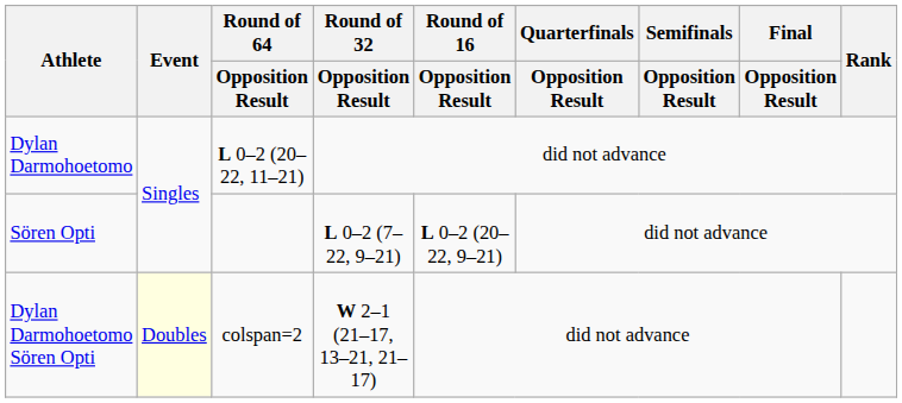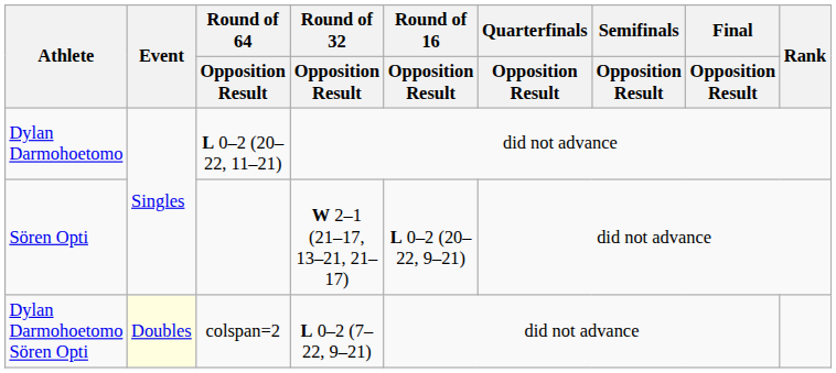Sören Opti | Round of 32 / Opposition Result: L 0–2 (7–22, 9–21) -> W 2–1 (21–17, 13–21, 21–17)
Dylan Darmohoetomo Sören Opti | Round of 32 / Opposition Result: W 2–1 (21–17, 13–21, 21–17) -> L 0–2 (7–22, 9–21)
